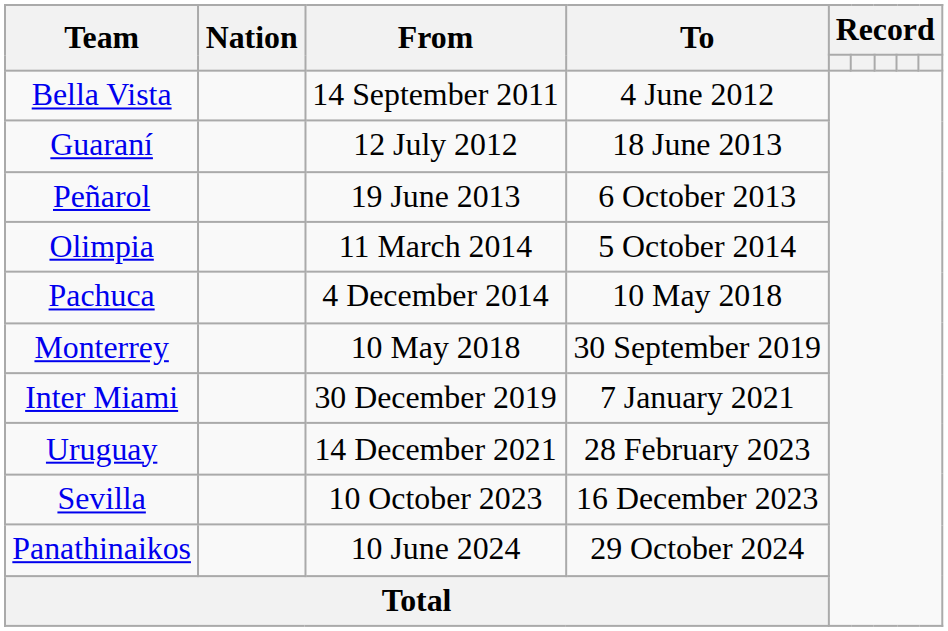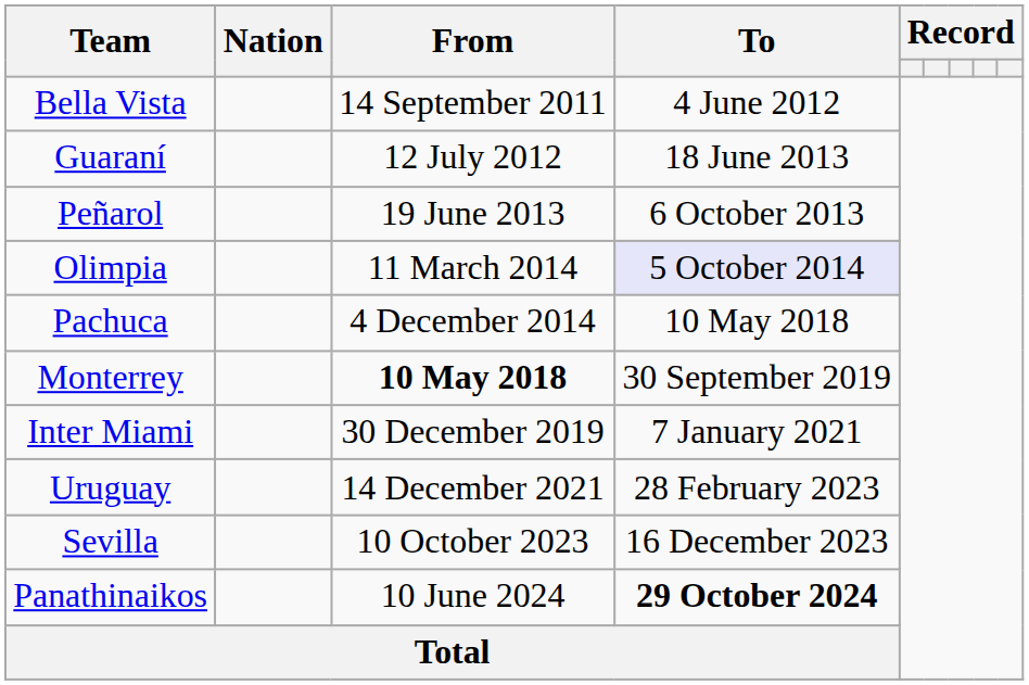Olimpia | To: no background -> lavender background
Monterrey | From: normal -> bold
Panathinaikos | To: normal -> bold
